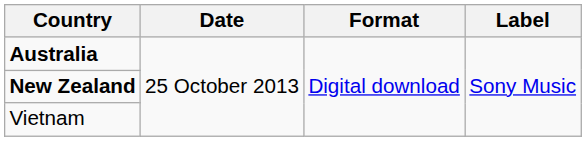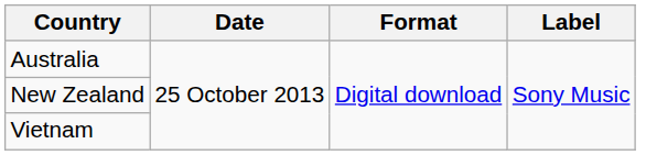Australia | Country: bold -> normal
New Zealand | Country: bold -> normal
